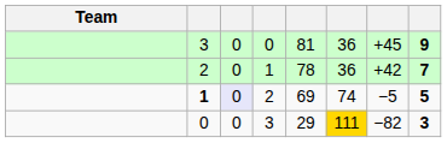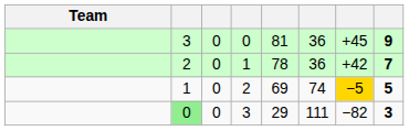row 4 | column 2: bold -> normal
row 4 | column 3: lavender background -> no background
row 4 | column 7: no background -> gold background
row 5 | column 2: no background -> lightgreen background
row 5 | column 6: gold background -> no background
